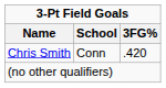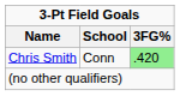Chris Smith | 3FG%: no background -> lightgreen background
